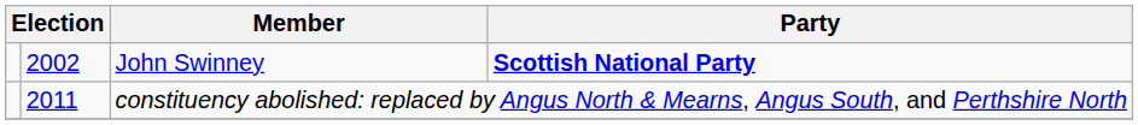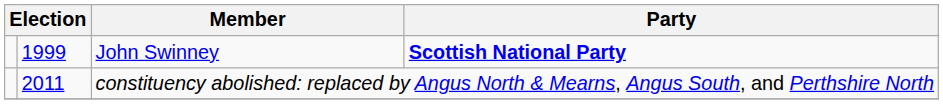John Swinney | column 2: 2002 -> 1999
